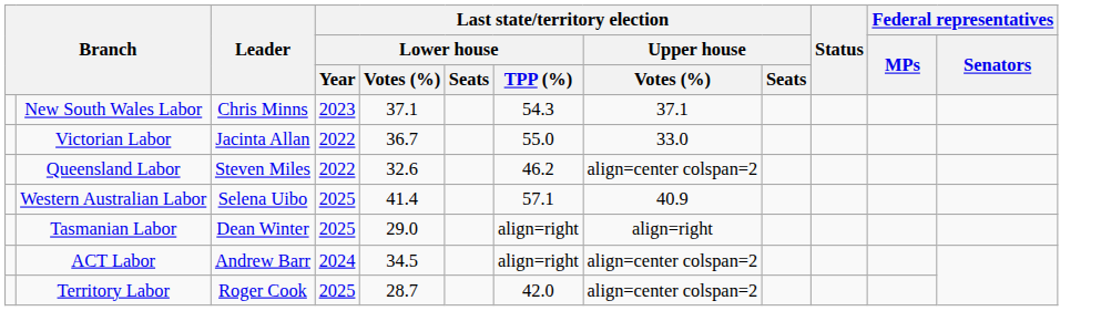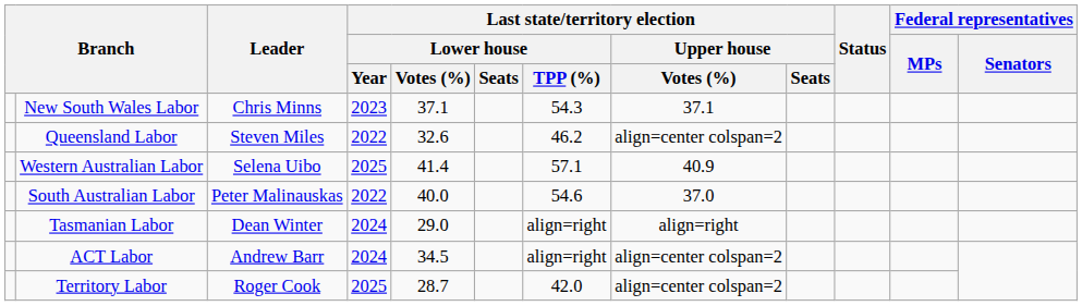- row: Victorian Labor | Jacinta Allan | 2022 | 36.7 | 55.0 | 33.0
+ row: South Australian Labor | Peter Malinauskas | 2022 | 40.0 | 54.6 | 37.0
Tasmanian Labor | Last state/territory election / Lower house / Year: 2025 -> 2024
